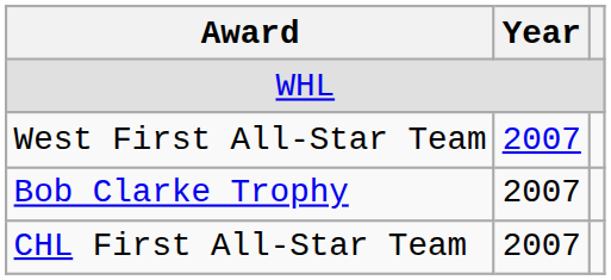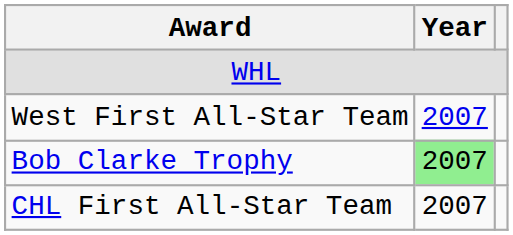Bob Clarke Trophy | Year: no background -> lightgreen background
